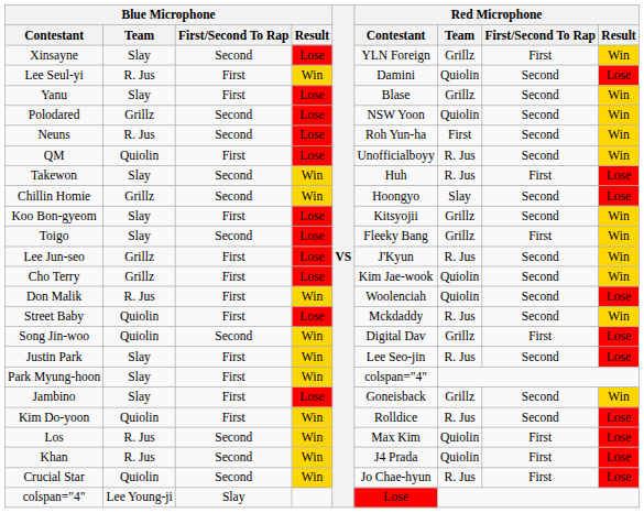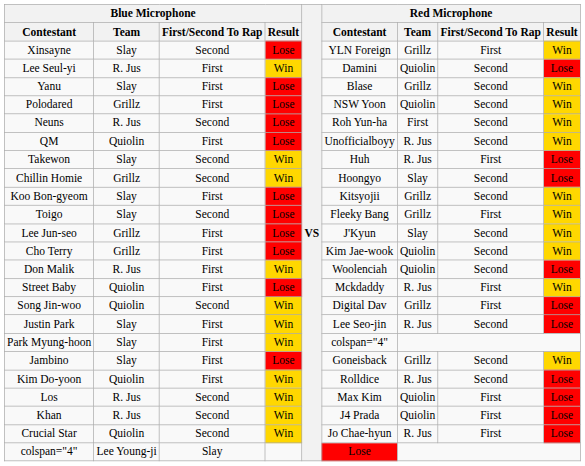Polodared | Blue Microphone / First/Second To Rap: Second -> First
Lee Jun-seo | Red Microphone / Team: R. Jus -> Slay
Street Baby | Red Microphone / First/Second To Rap: Second -> First
